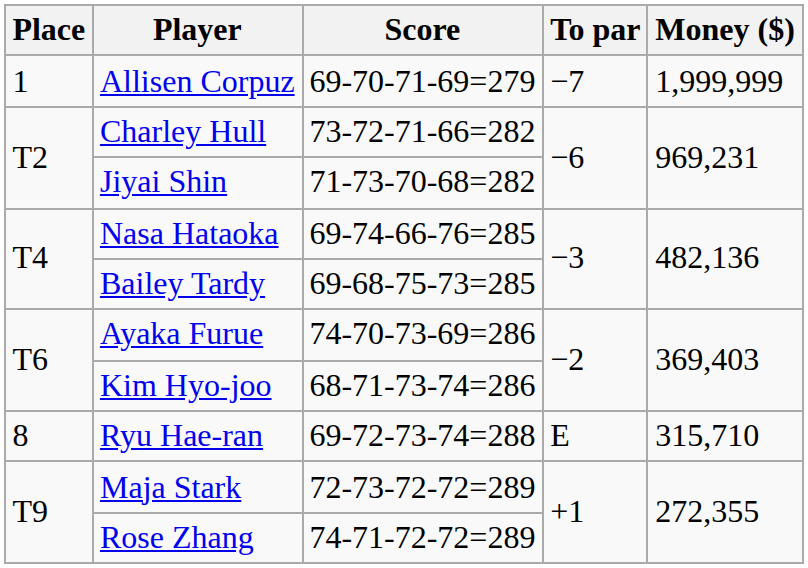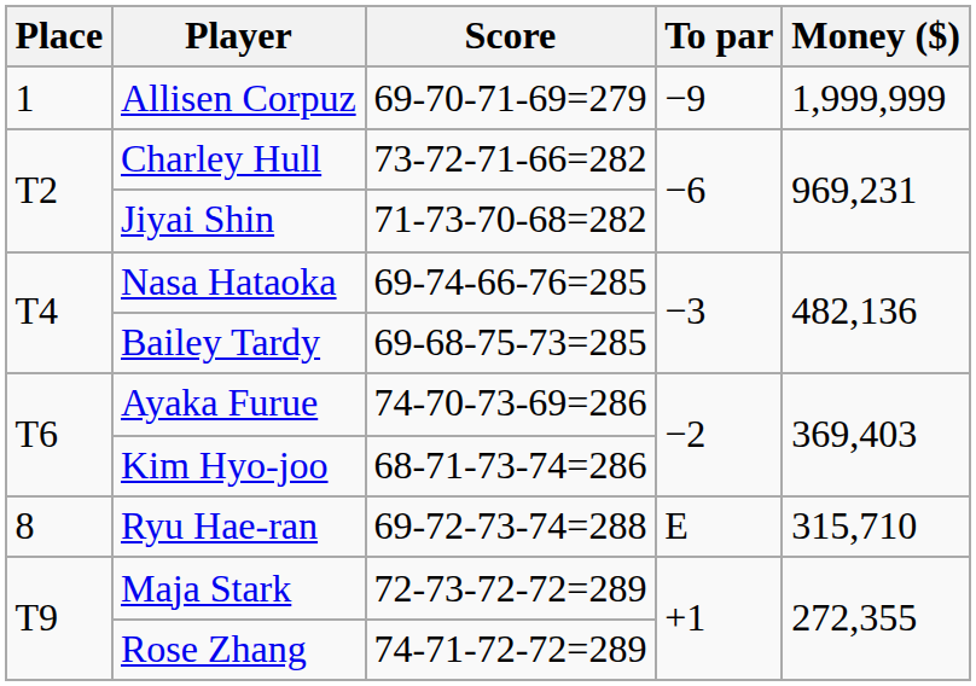Allisen Corpuz | To par: −7 -> −9
